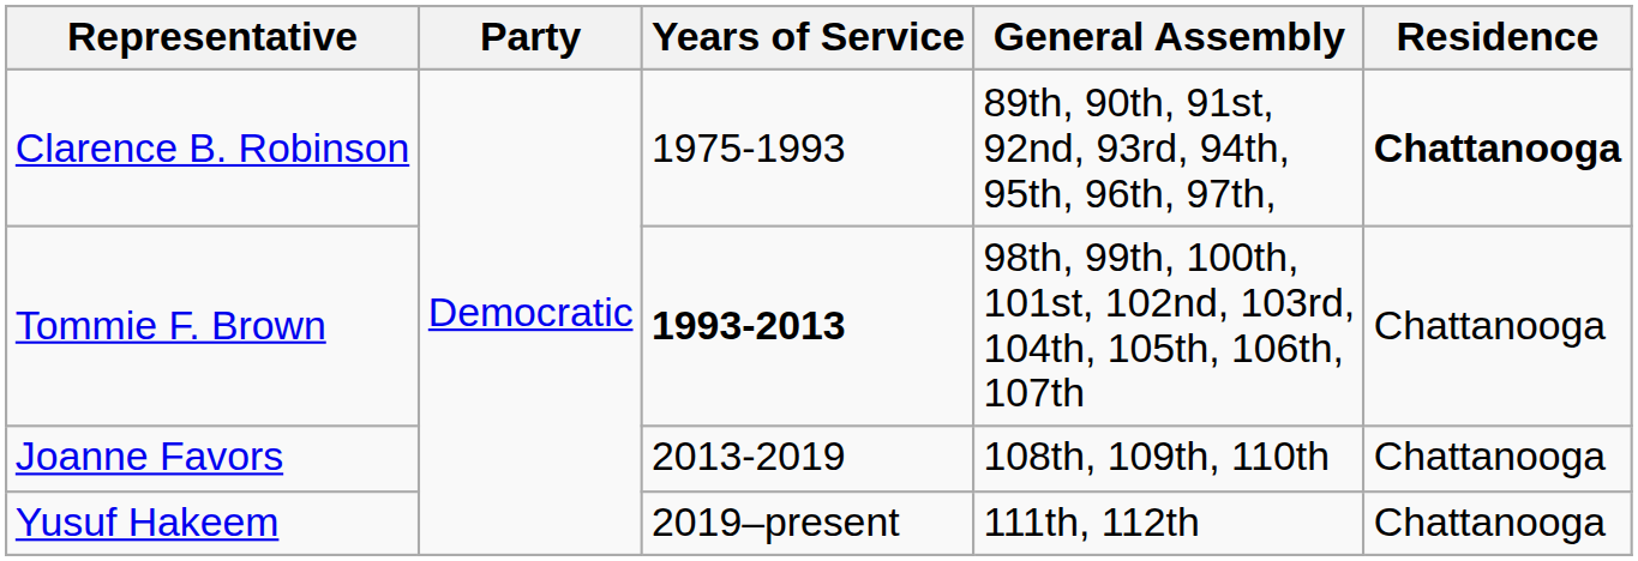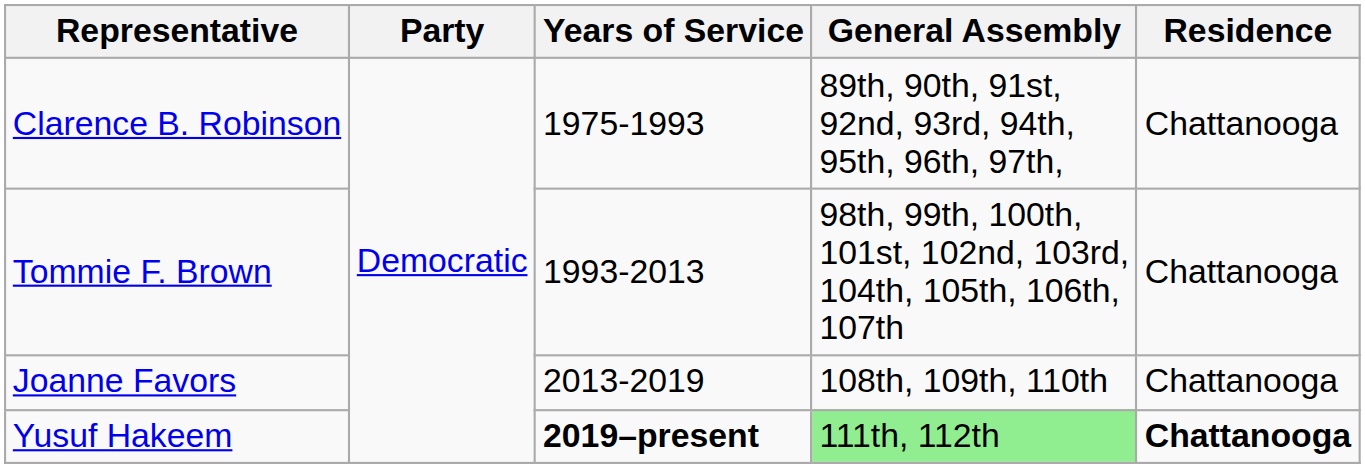Clarence B. Robinson | Residence: bold -> normal
Tommie F. Brown | Years of Service: bold -> normal
Yusuf Hakeem | Years of Service: normal -> bold
Yusuf Hakeem | General Assembly: no background -> lightgreen background
Yusuf Hakeem | Residence: normal -> bold
